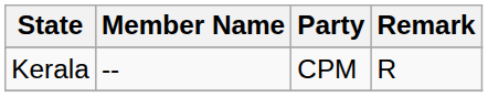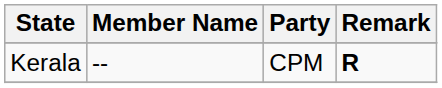Kerala | Remark: normal -> bold
